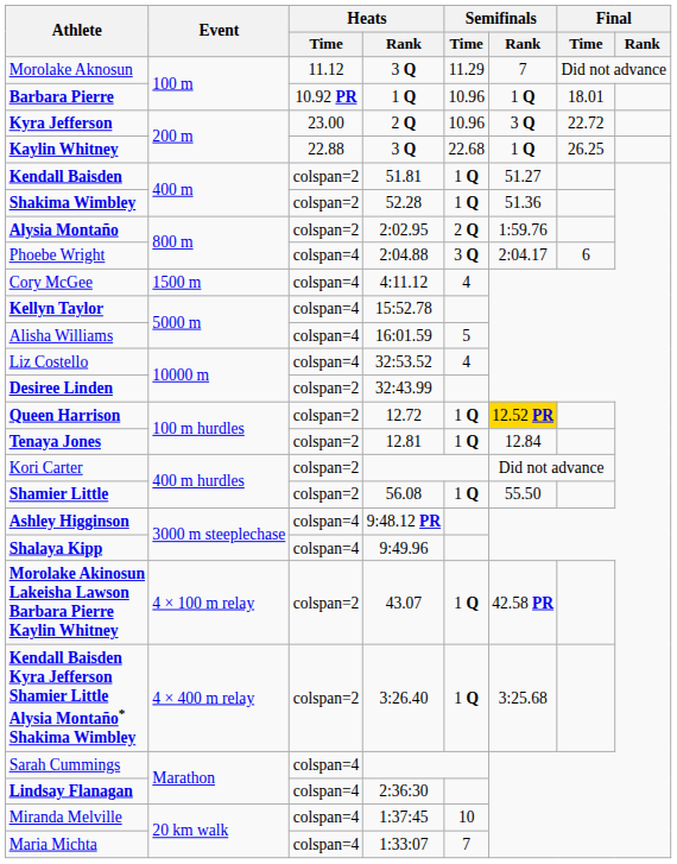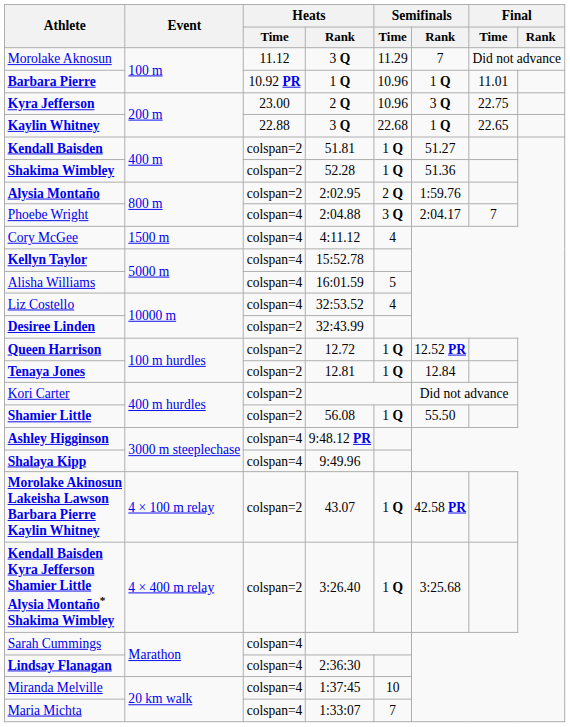Barbara Pierre | Final / Time: 18.01 -> 11.01
Kyra Jefferson | Final / Time: 22.72 -> 22.75
Kaylin Whitney | Final / Time: 26.25 -> 22.65
Phoebe Wright | Final / Time: 6 -> 7
Queen Harrison | Semifinals / Rank: gold background -> no background
